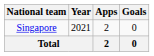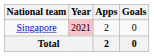Singapore | Year: no background -> pink background
